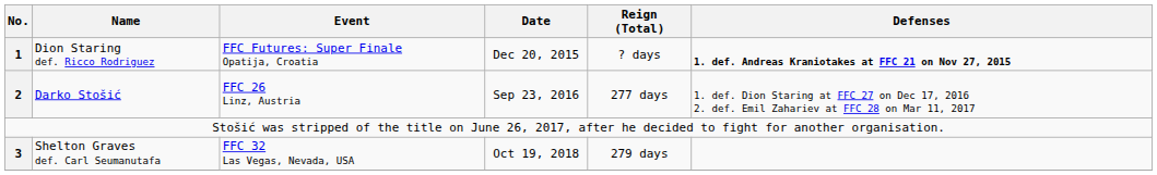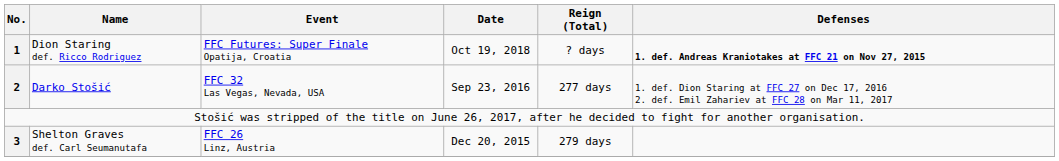Dion Staring def. Ricco Rodriguez | Date: Dec 20, 2015 -> Oct 19, 2018
Darko Stošić | Event: FFC 26 Linz, Austria -> FFC 32 Las Vegas, Nevada, USA
Shelton Graves def. Carl Seumanutafa | Event: FFC 32 Las Vegas, Nevada, USA -> FFC 26 Linz, Austria
Shelton Graves def. Carl Seumanutafa | Date: Oct 19, 2018 -> Dec 20, 2015
